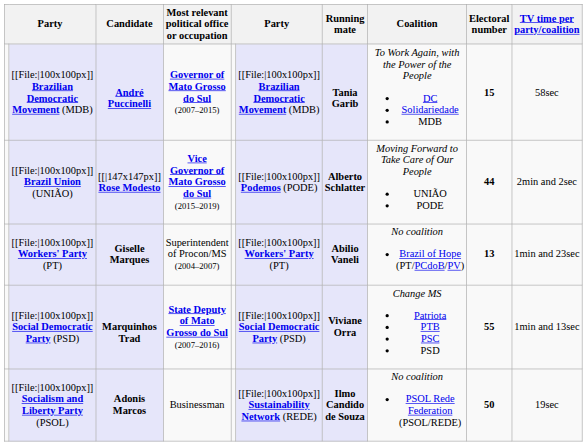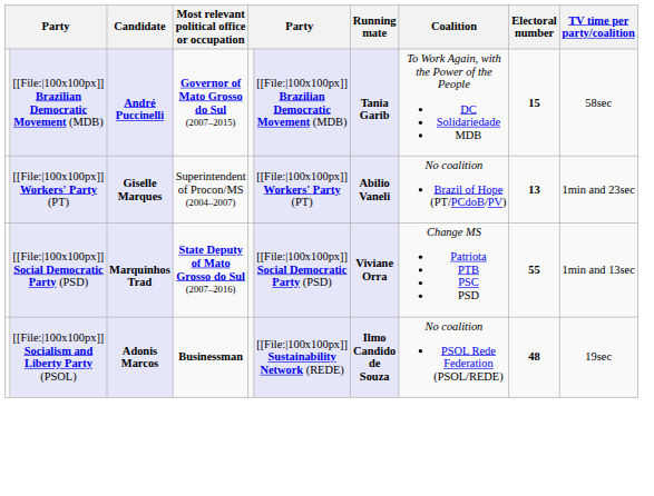- row: [[File:|100x100px]] Brazil Union (UNIÃO) | [[|147x147px]] Rose Modesto | Vice Governor of Mato Grosso do Sul (2015–2019) | [[File:|100x100px]] Podemos (PODE) | Alberto Schlatter | Moving Forward to Take Care of Our People UNIÃO PODE | 44 | 2min and 2sec
[[File:|100x100px]] Socialism and Liberty Party (PSOL) | Most relevant political office or occupation: normal -> bold
[[File:|100x100px]] Socialism and Liberty Party (PSOL) | Electoral number: 50 -> 48
